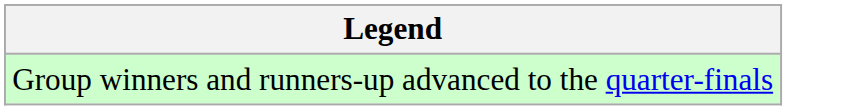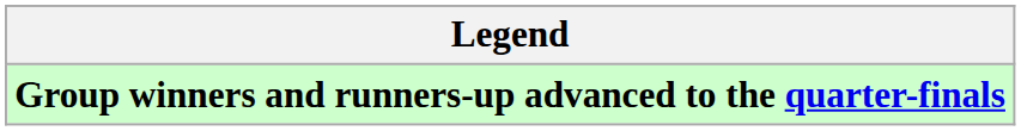row 2 | column 1: normal -> bold
